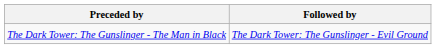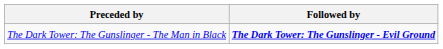The Dark Tower: The Gunslinger - The Man in Black | Followed by: normal -> bold
